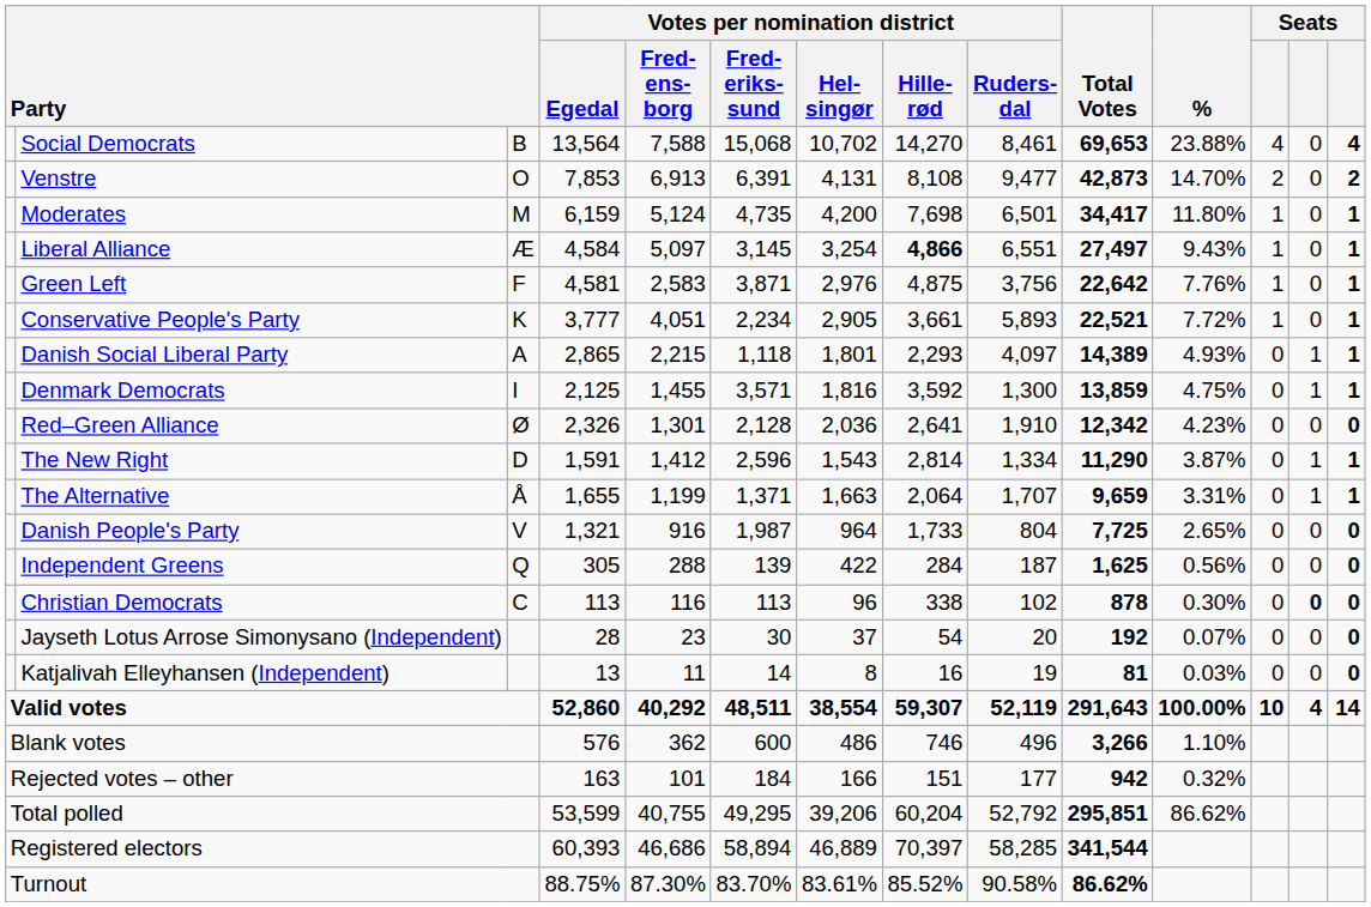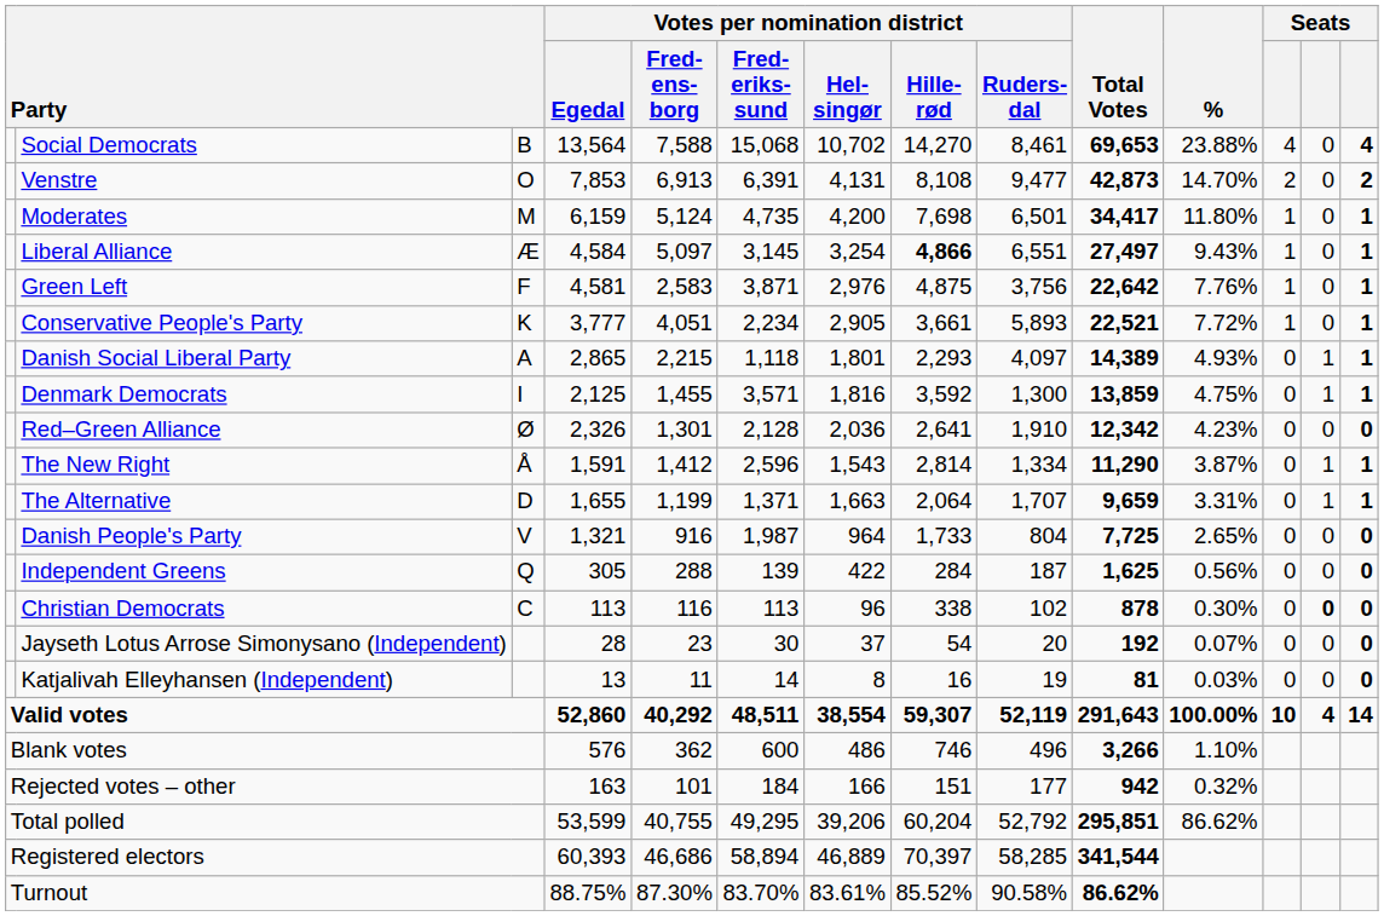The New Right | column 3: D -> Å
The Alternative | column 3: Å -> D
